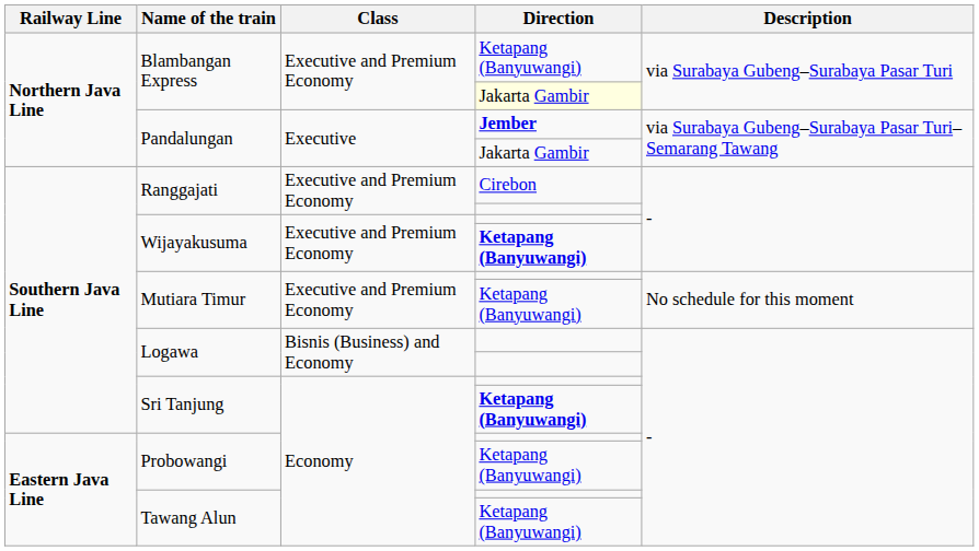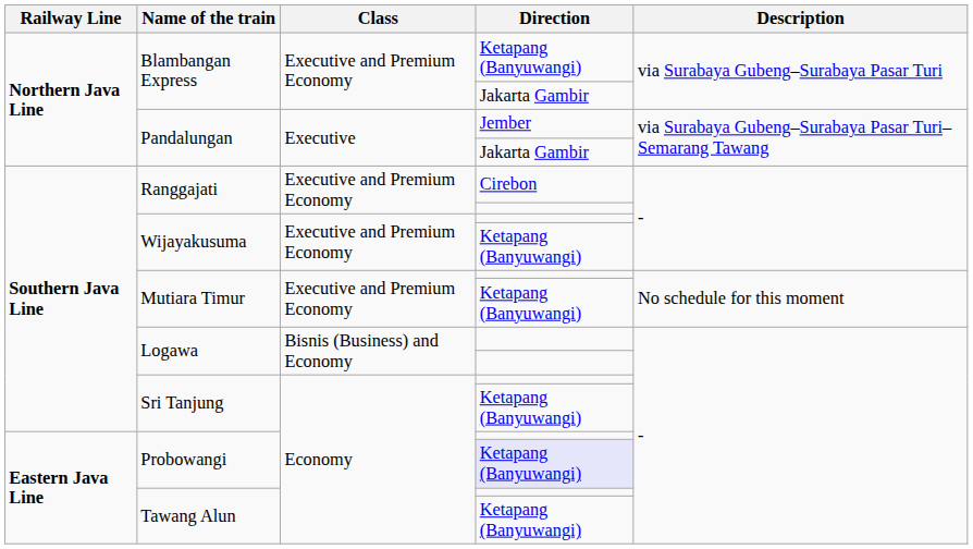Blambangan Express / Jakarta Gambir | Direction: lightyellow background -> no background
Pandalungan / Jember | Direction: bold -> normal
Wijayakusuma / Ketapang (Banyuwangi) | Direction: bold -> normal
Sri Tanjung / Ketapang (Banyuwangi) | Direction: bold -> normal
Probowangi / Ketapang (Banyuwangi) | Direction: no background -> lavender background
